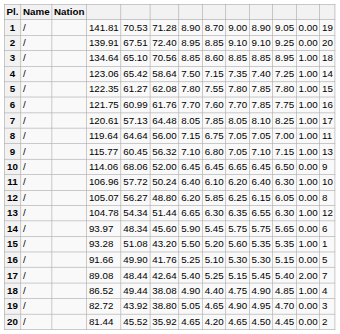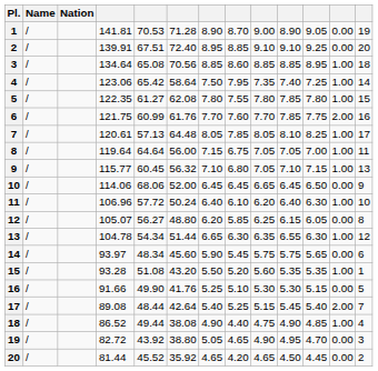row 4 | column 5: 65.10 -> 65.08
row 5 | column 8: 7.15 -> 7.95
row 7 | column 12: 1.00 -> 2.00
